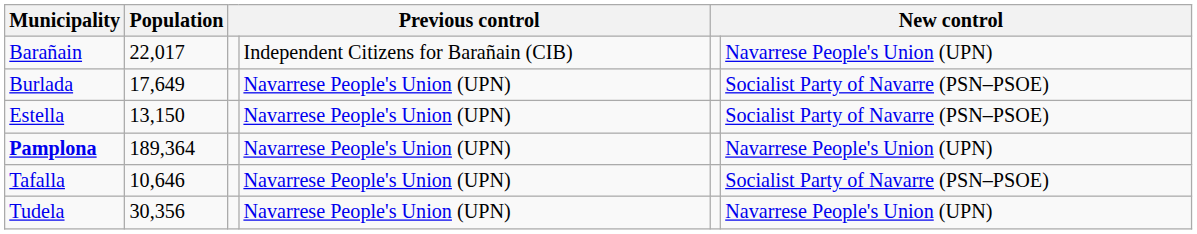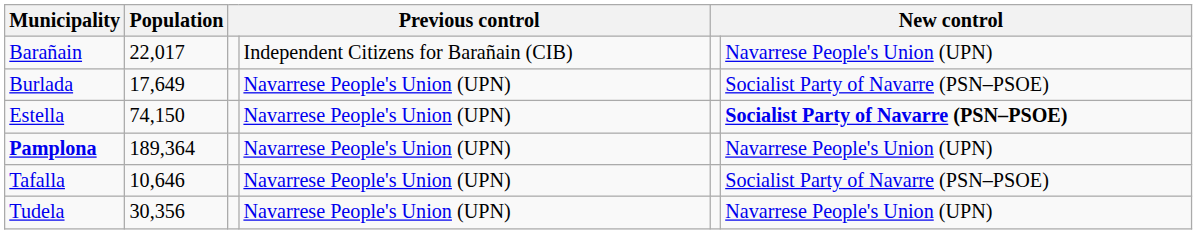Estella | Population: 13,150 -> 74,150
Estella | column 6: normal -> bold
